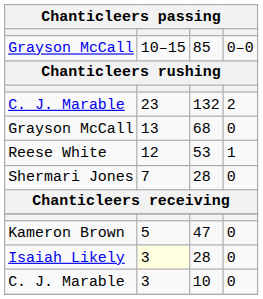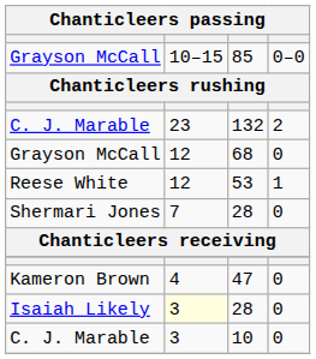68 | column 2: 13 -> 12
47 | column 2: 5 -> 4
